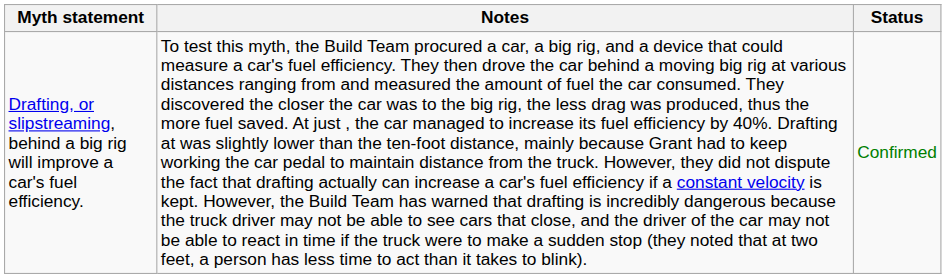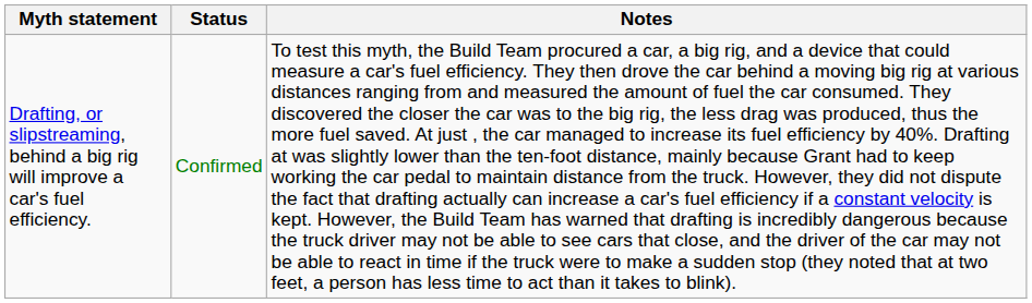columns swapped: Status <-> Notes
